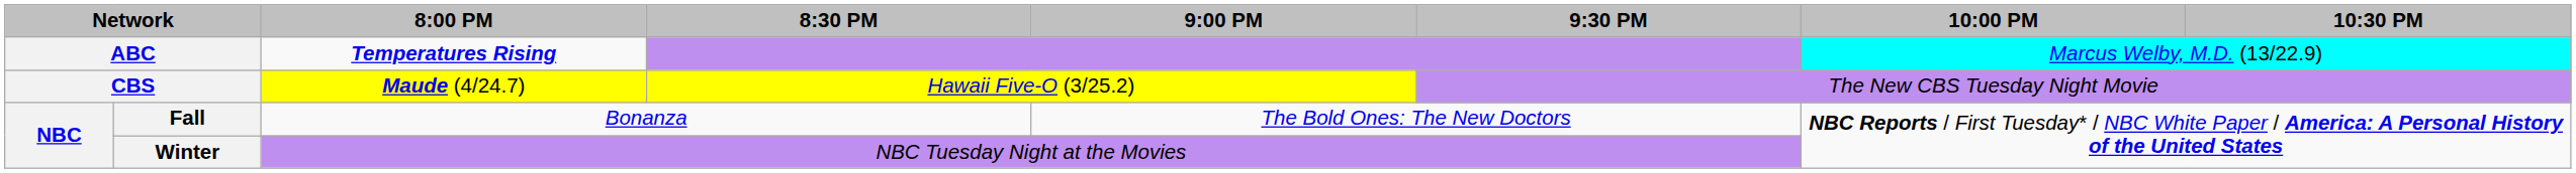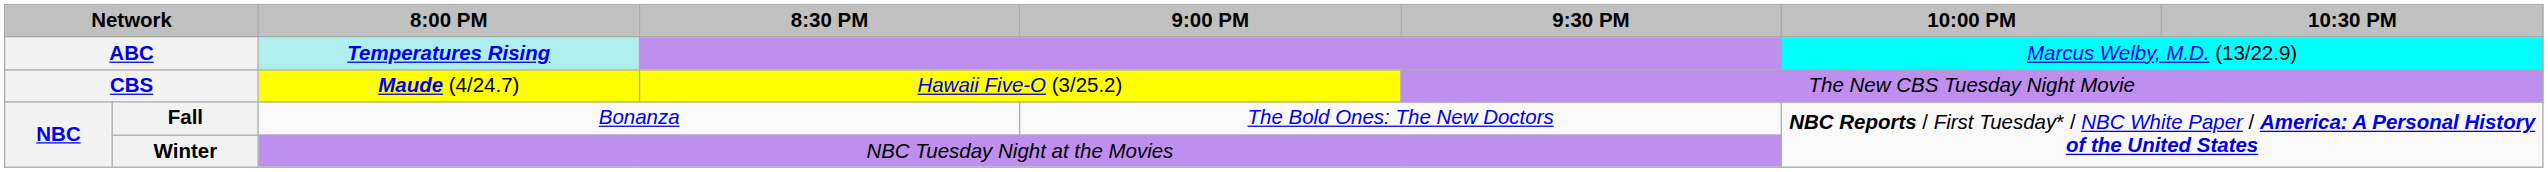ABC | 8:00 PM: no background -> paleturquoise background
